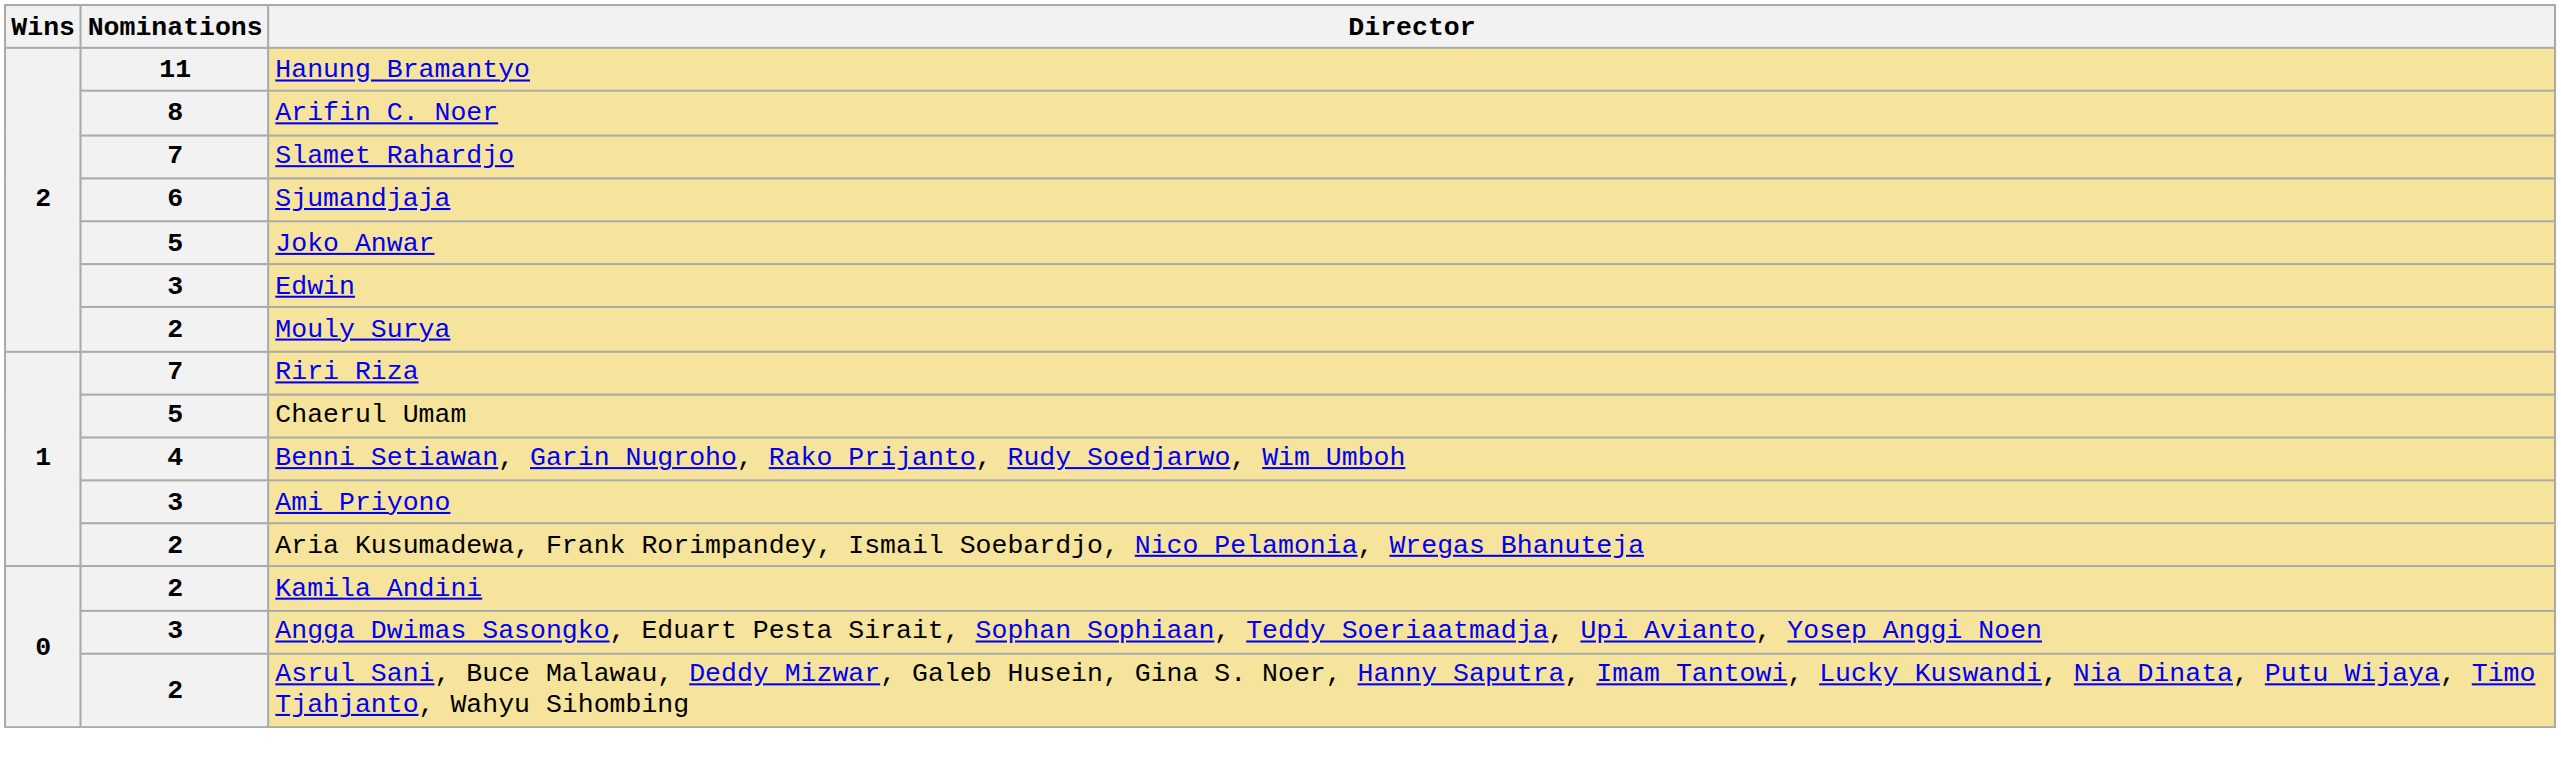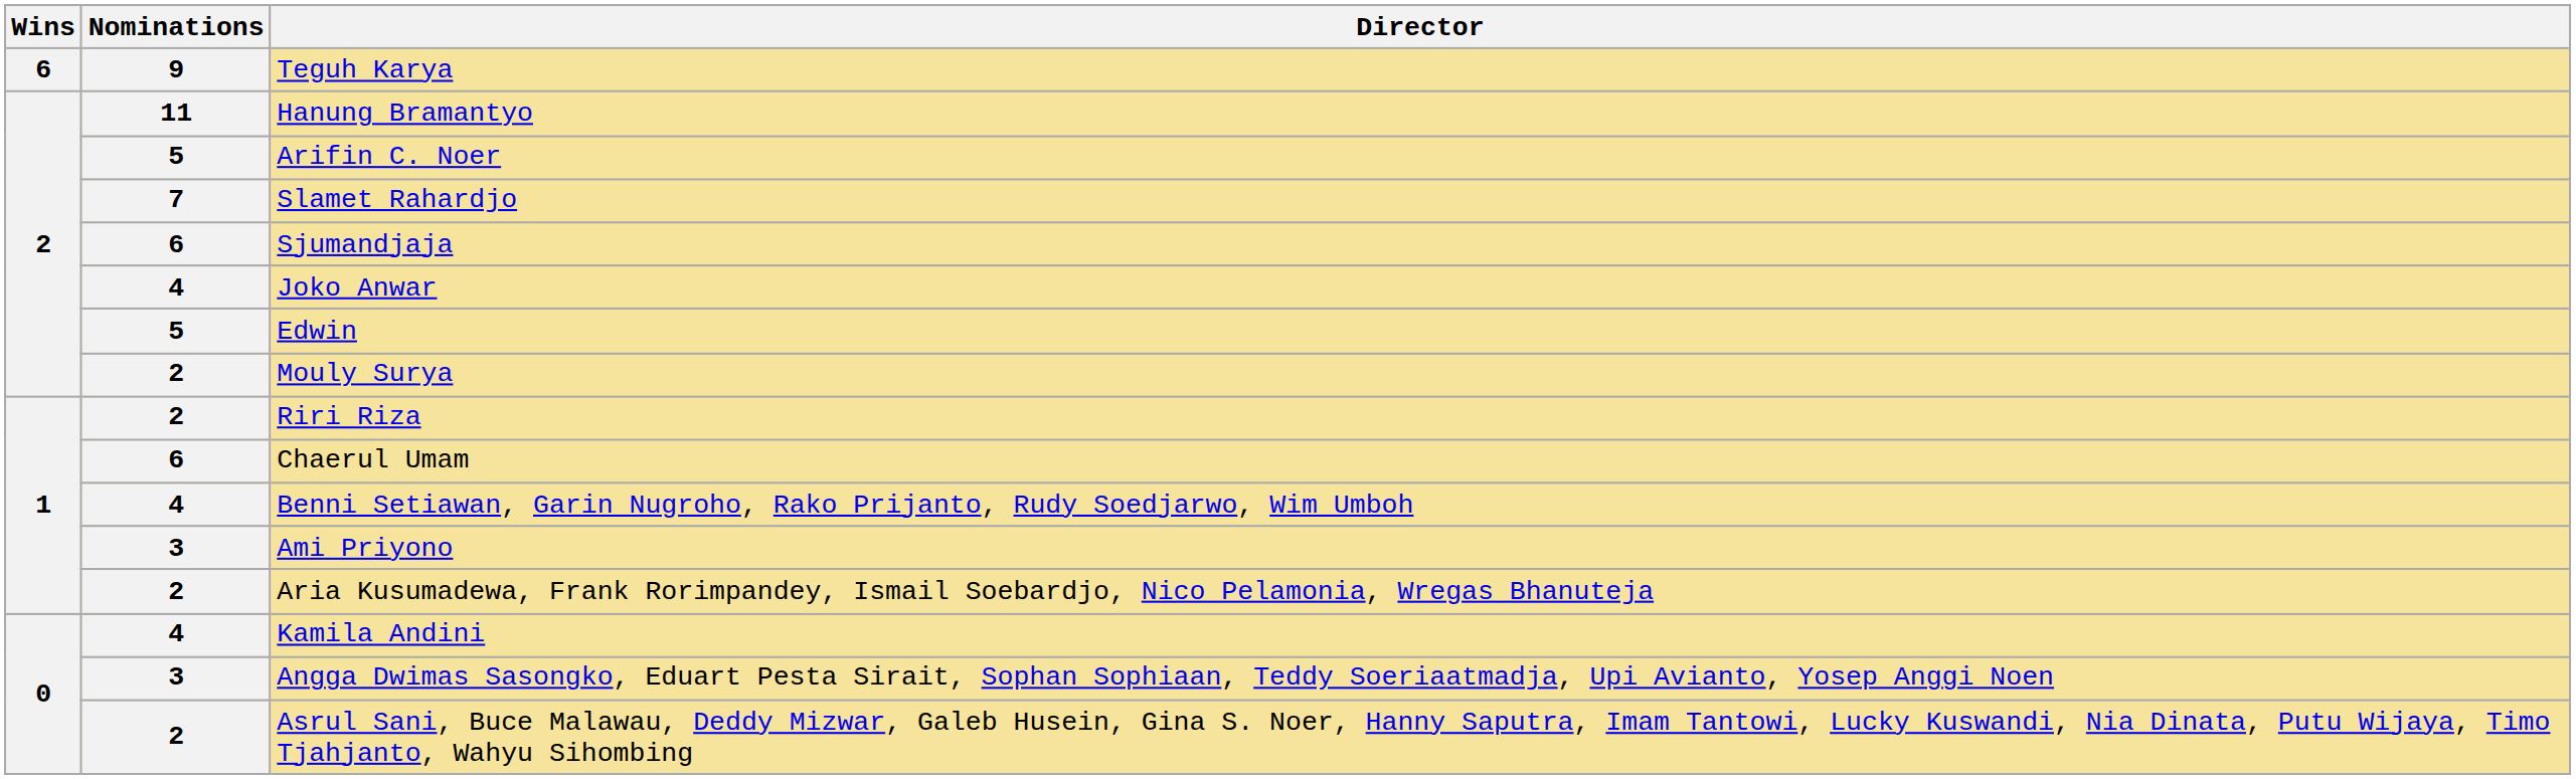+ row: 6 | 9 | Teguh Karya
Arifin C. Noer | Nominations: 8 -> 5
Joko Anwar | Nominations: 5 -> 4
Edwin | Nominations: 3 -> 5
Riri Riza | Nominations: 7 -> 2
Chaerul Umam | Nominations: 5 -> 6
Kamila Andini | Nominations: 2 -> 4
